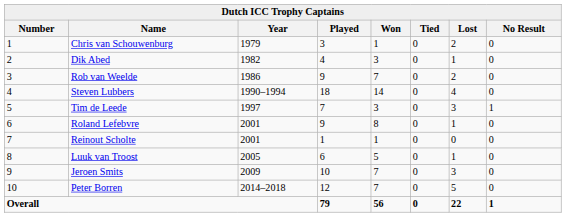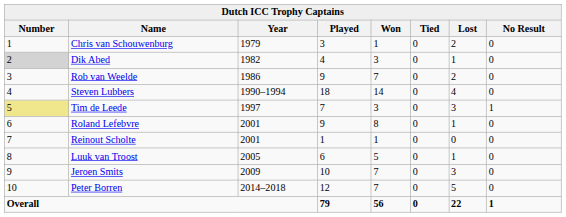Dik Abed | Number: no background -> lightgrey background
Tim de Leede | Number: no background -> khaki background
